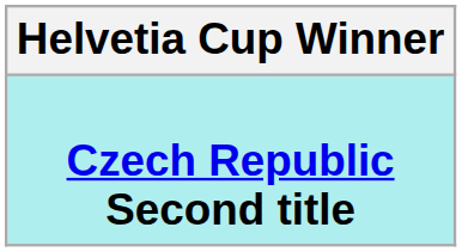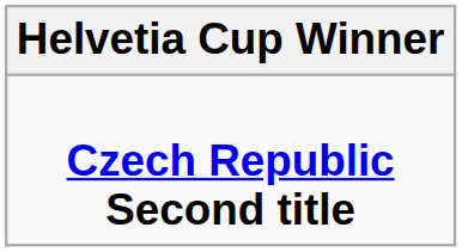row 2 | column 1: paleturquoise background -> no background
